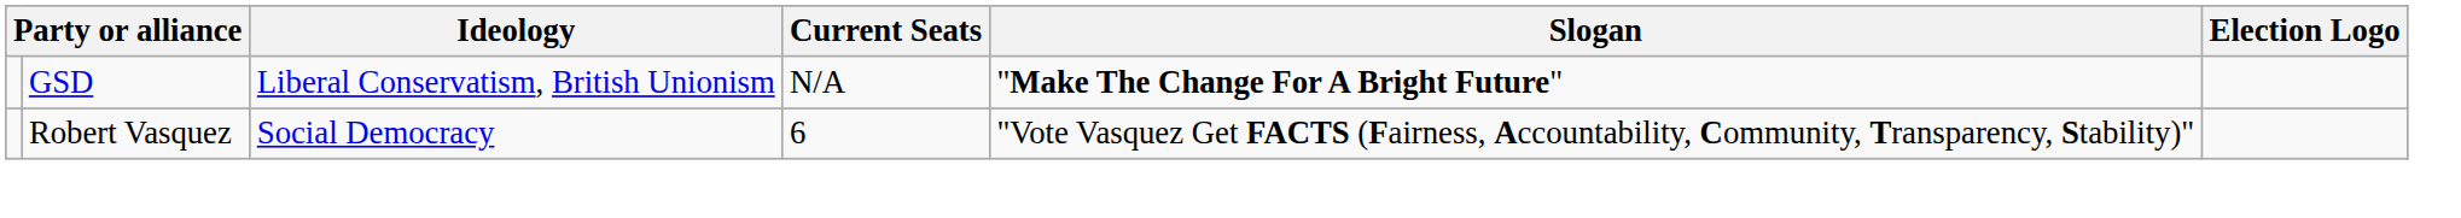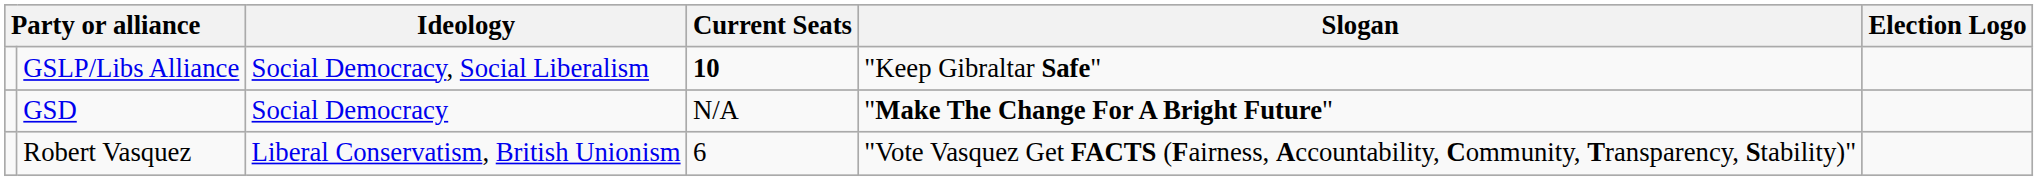+ row: GSLP/Libs Alliance | Social Democracy, Social Liberalism | 10 | "Keep Gibraltar Safe"
GSD | Ideology: Liberal Conservatism, British Unionism -> Social Democracy
Robert Vasquez | Ideology: Social Democracy -> Liberal Conservatism, British Unionism
